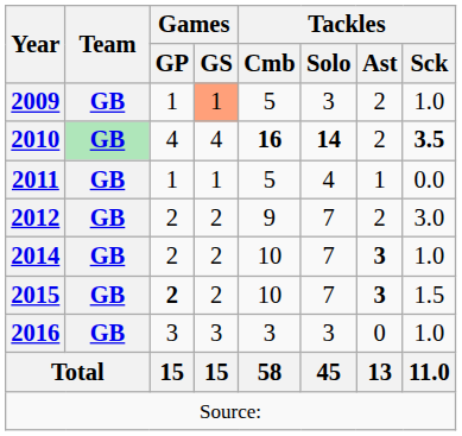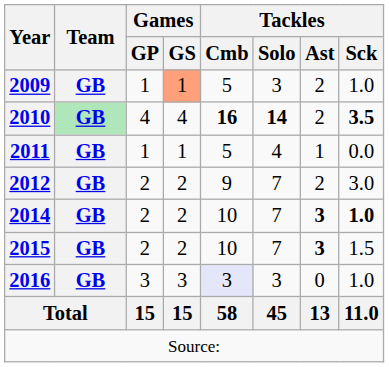2014 | Tackles / Sck: normal -> bold
2015 | Games / GP: bold -> normal
2016 | Tackles / Cmb: no background -> lavender background
